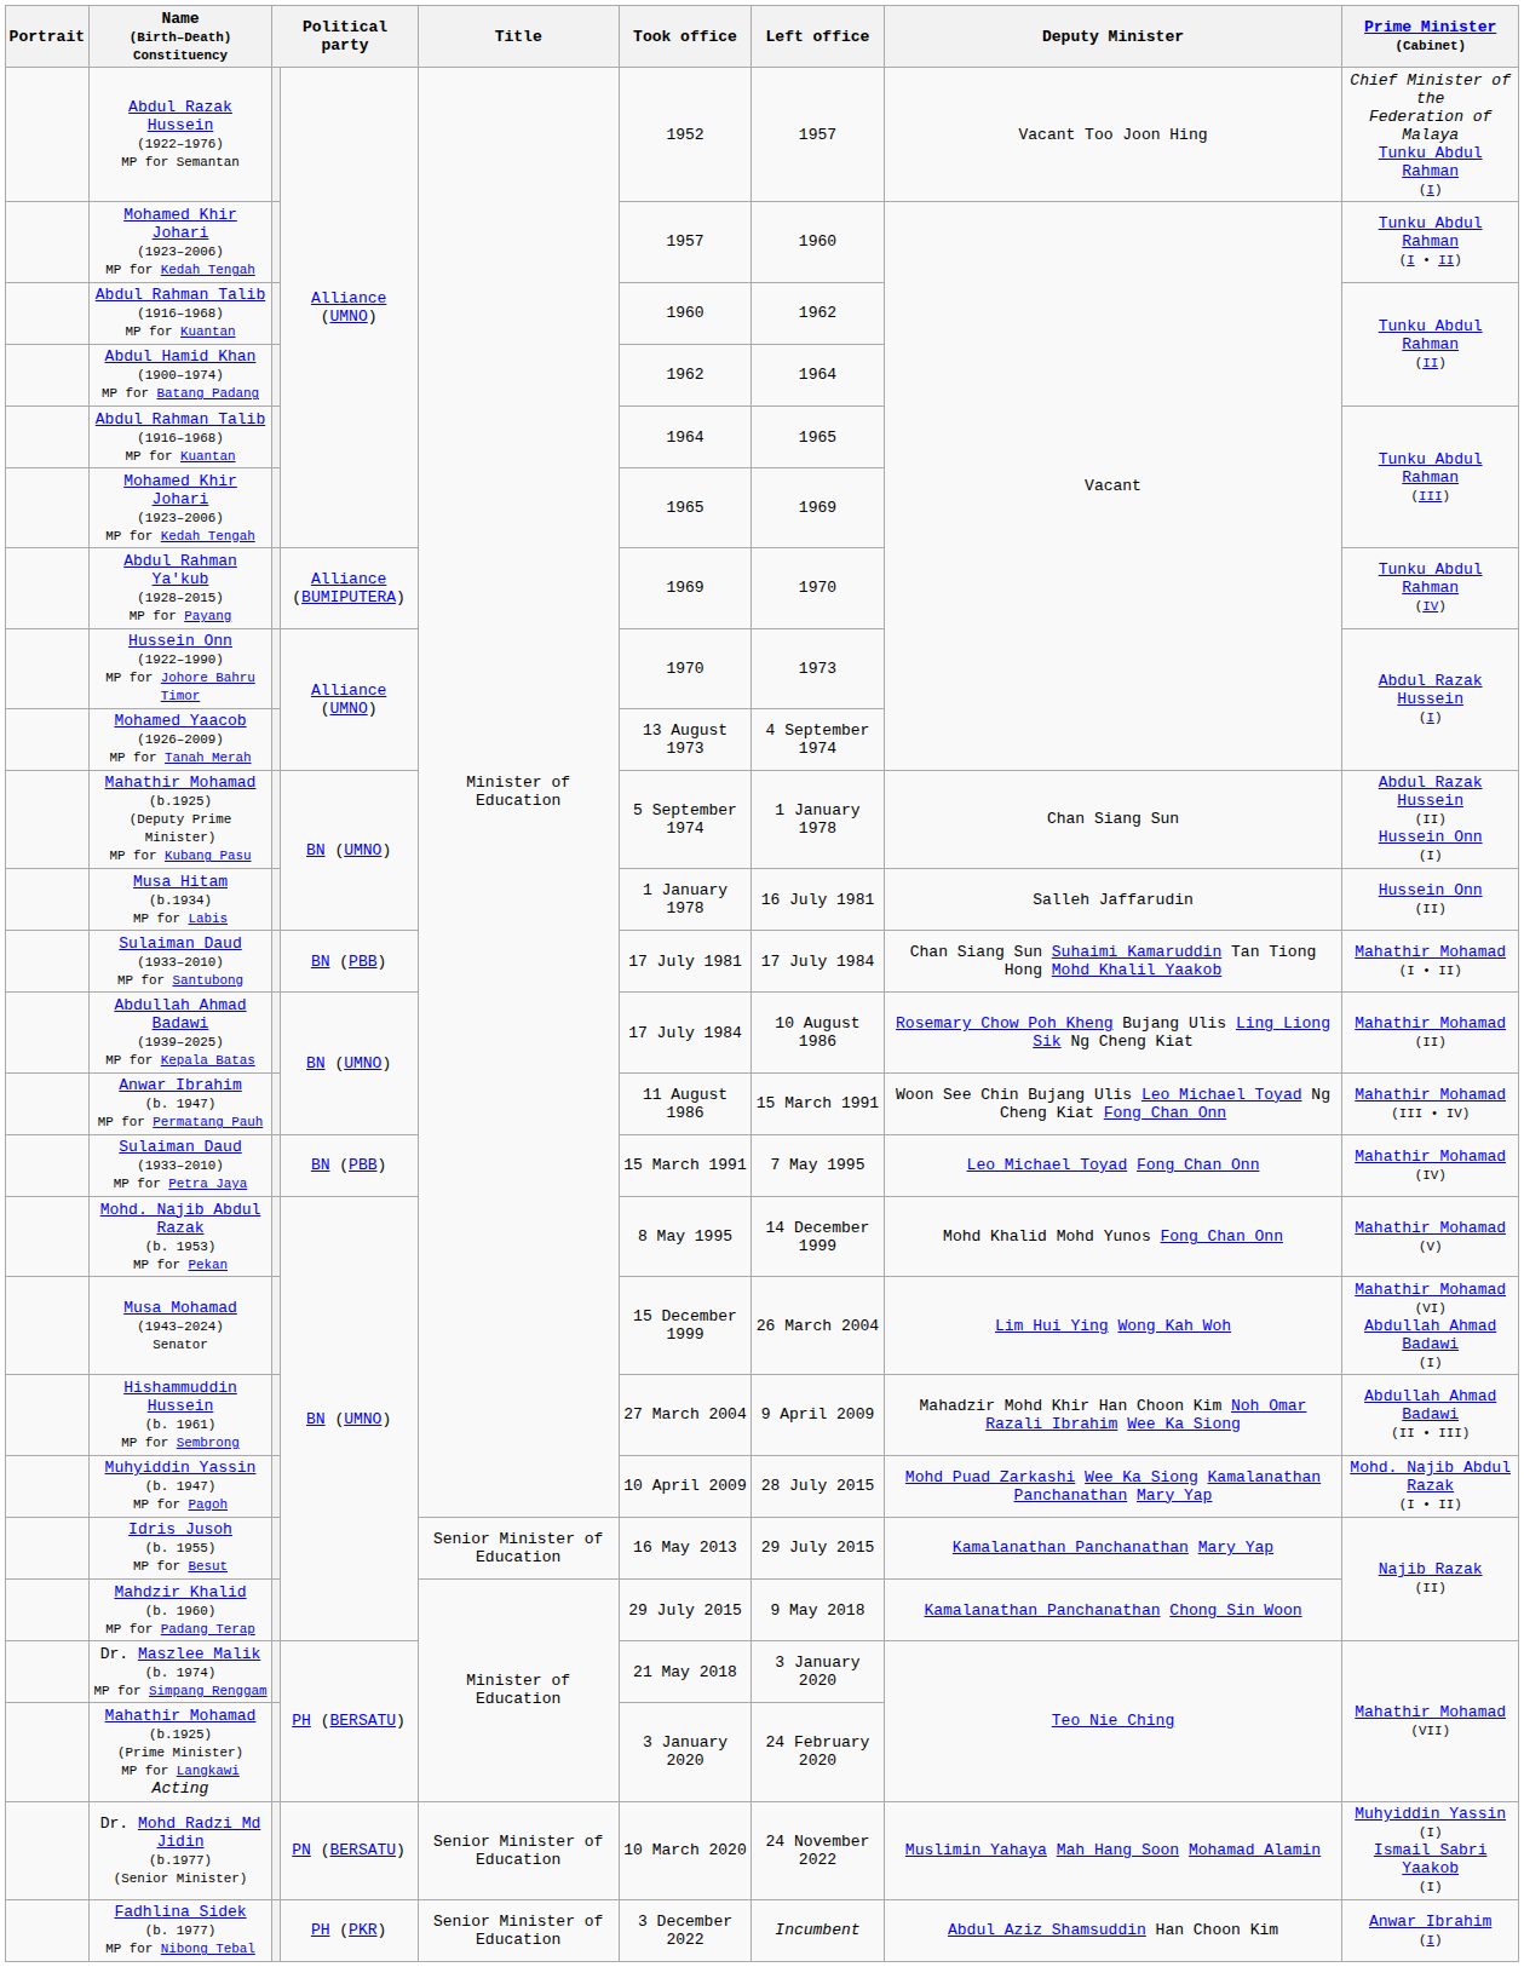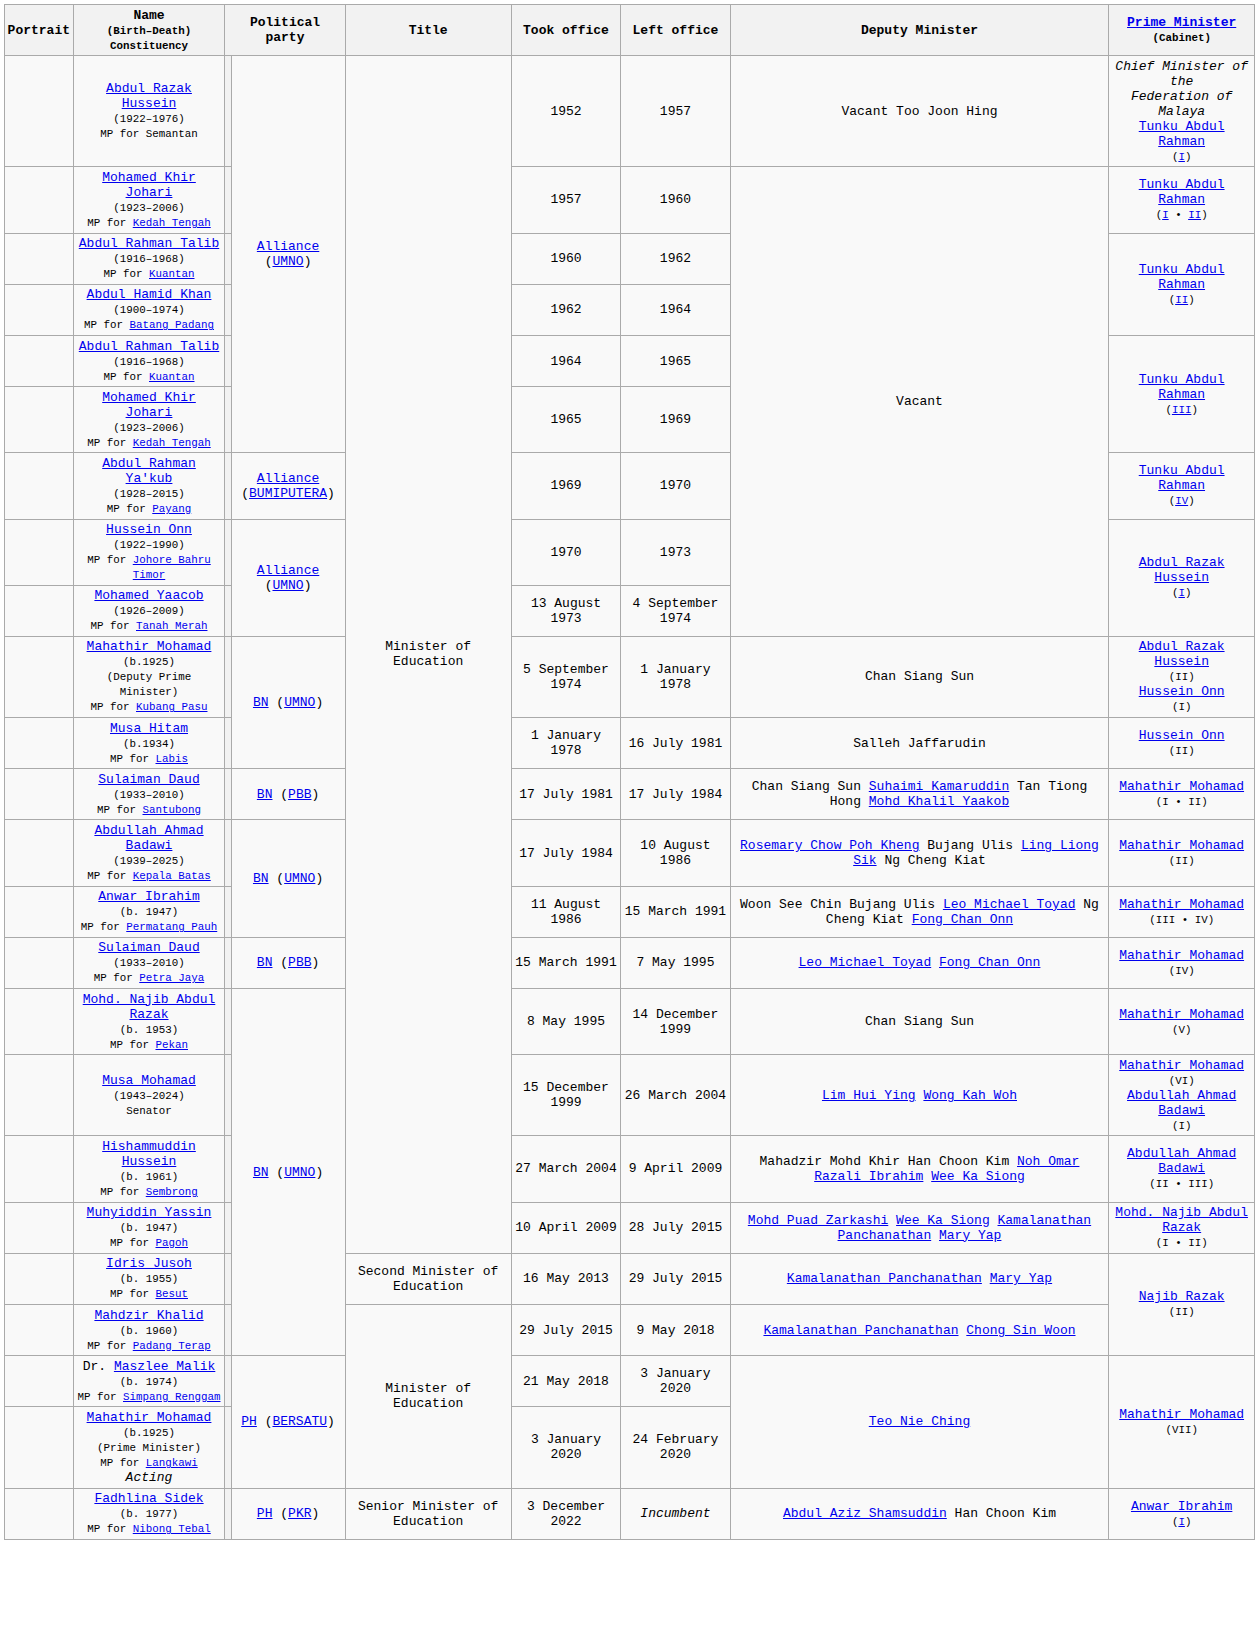Mohd. Najib Abdul Razak (b. 1953) MP for Pekan | Deputy Minister: Mohd Khalid Mohd Yunos Fong Chan Onn -> Chan Siang Sun
Idris Jusoh (b. 1955) MP for Besut | Title: Senior Minister of Education -> Second Minister of Education
- row: Dr. Mohd Radzi Md Jidin (b.1977) (Senior Minister) | PN (BERSATU) | Senior Minister of Education | 10 March 2020 | 24 November 2022 | Muslimin Yahaya Mah Hang Soon Mohamad Alamin | Muhyiddin Yassin (I) Ismail Sabri Yaakob (I)
